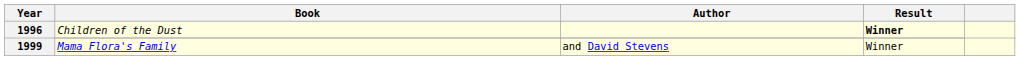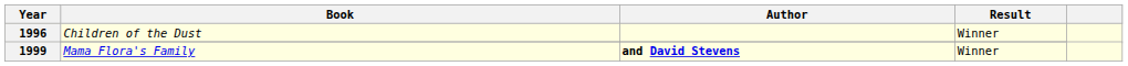1996 | Result: bold -> normal
1999 / Mama Flora's Family | Author: normal -> bold
